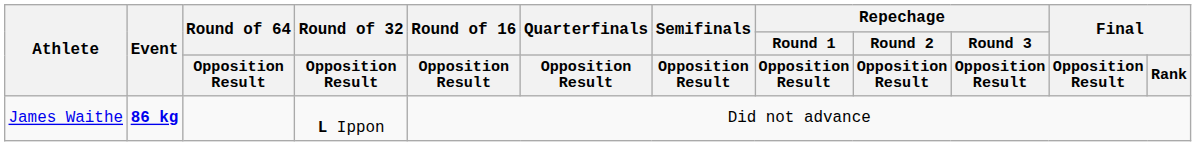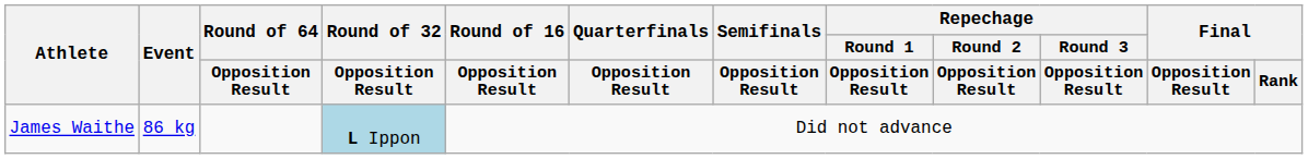James Waithe | Event: bold -> normal
James Waithe | Round of 32 / Opposition Result: no background -> lightblue background
